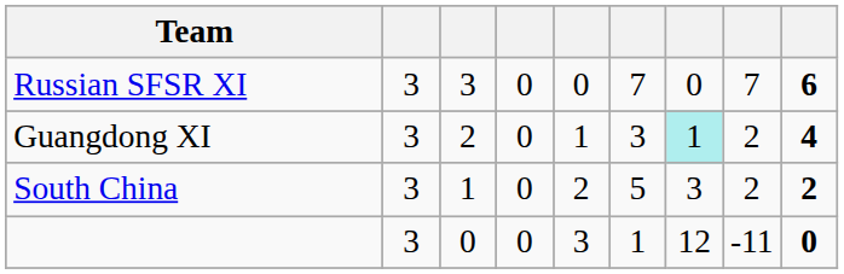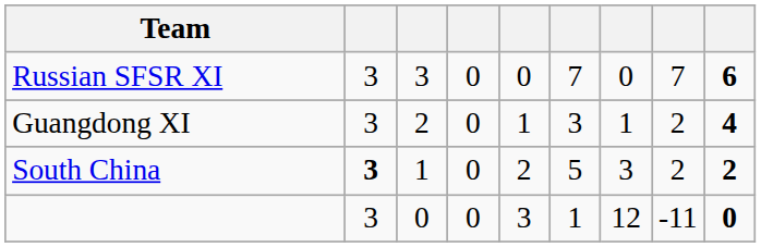Guangdong XI | column 7: paleturquoise background -> no background
South China | column 2: normal -> bold
